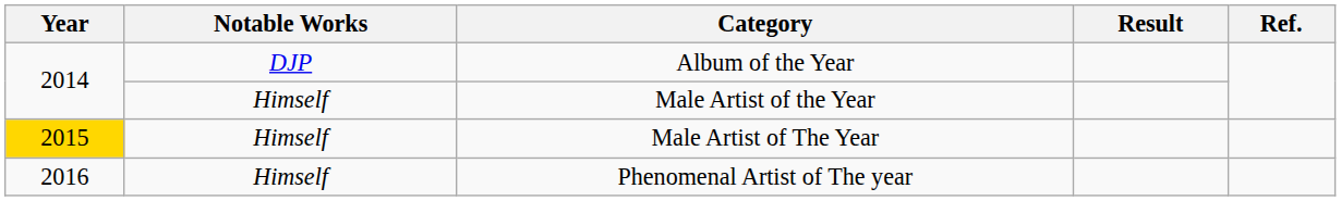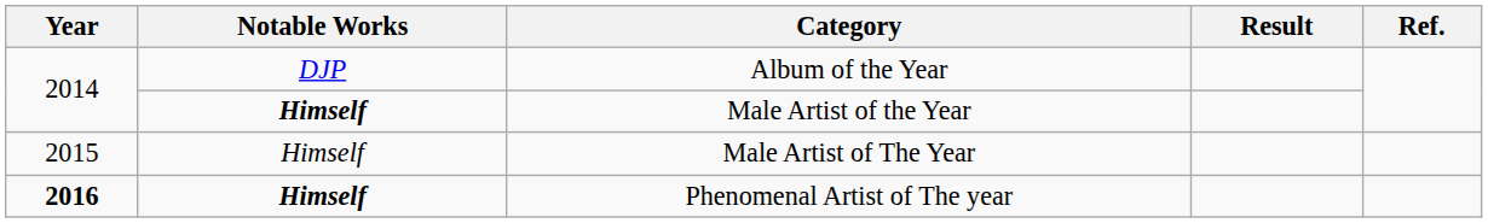Male Artist of the Year | Notable Works: normal -> bold
Male Artist of The Year | Year: gold background -> no background
Phenomenal Artist of The year | Year: normal -> bold
Phenomenal Artist of The year | Notable Works: normal -> bold
